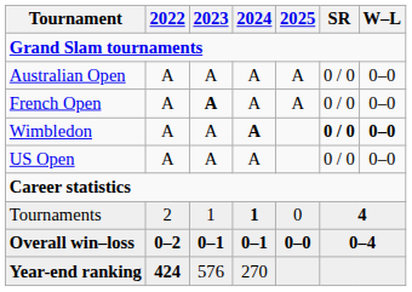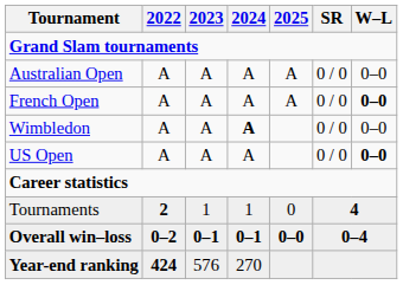French Open | 2023: bold -> normal
French Open | W–L: normal -> bold
Wimbledon | SR: bold -> normal
Wimbledon | W–L: bold -> normal
US Open | W–L: normal -> bold
Tournaments | 2022: normal -> bold
Tournaments | 2024: bold -> normal
